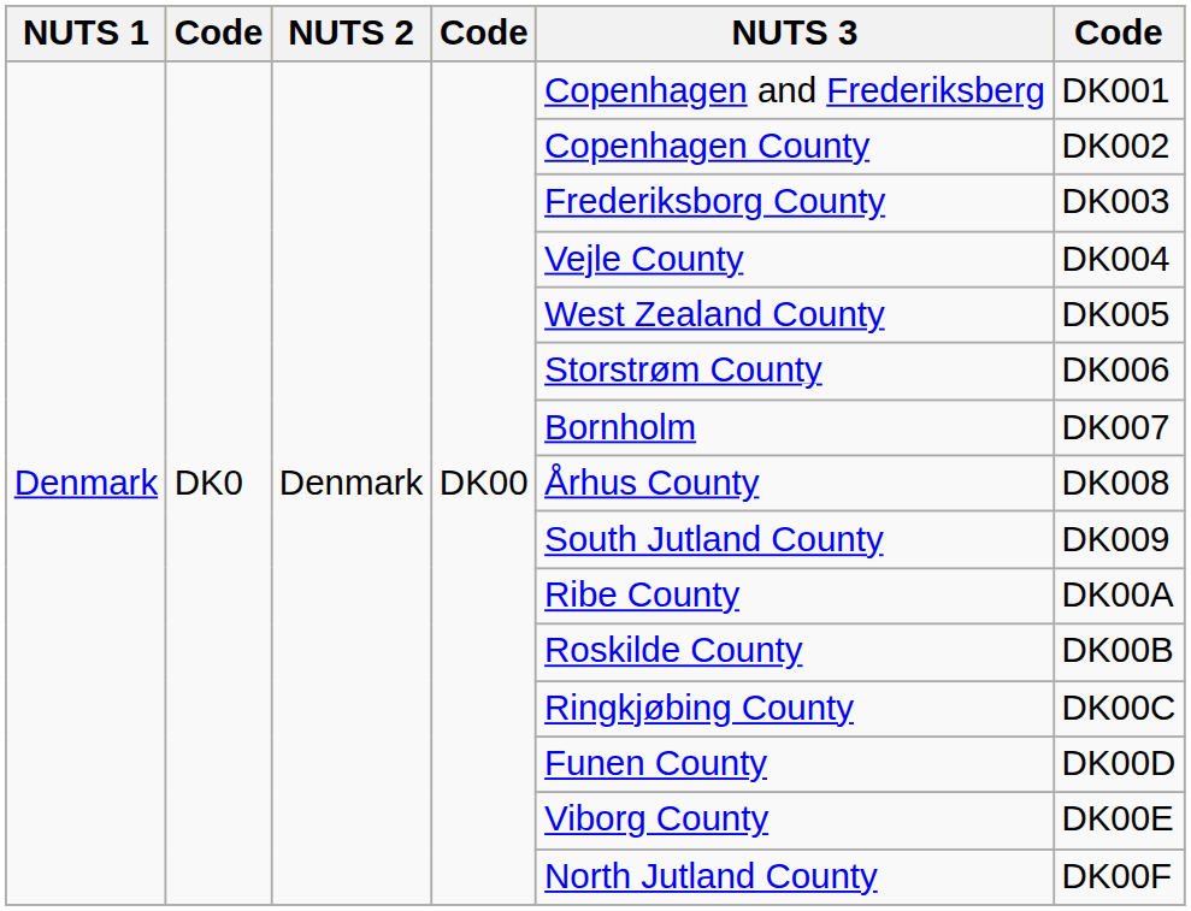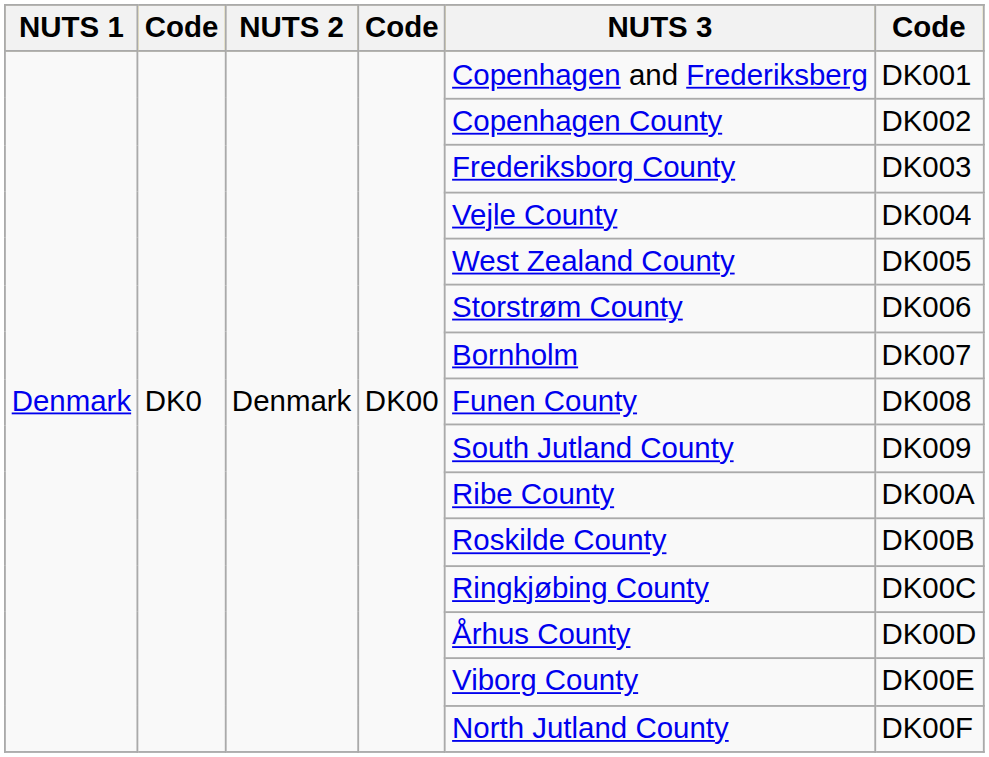row 9 | NUTS 3: Århus County -> Funen County
row 14 | NUTS 3: Funen County -> Århus County
